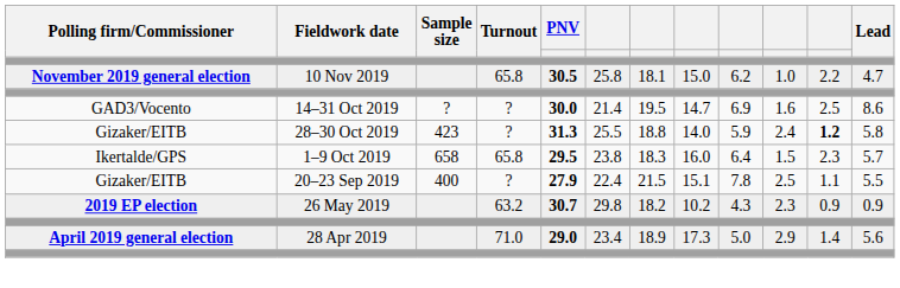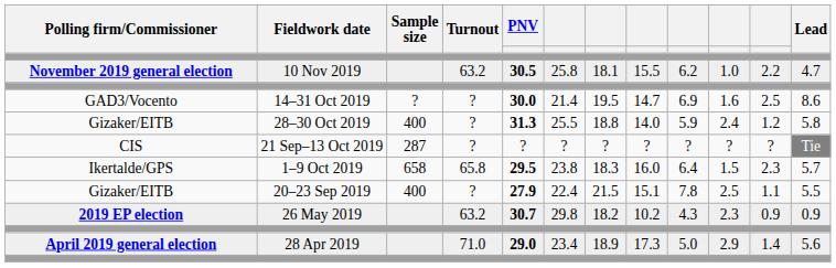10 Nov 2019 | Turnout: 65.8 -> 63.2
10 Nov 2019 | column 8: 15.0 -> 15.5
28–30 Oct 2019 | Sample size: 423 -> 400
28–30 Oct 2019 | column 11: bold -> normal
+ row: CIS | 21 Sep–13 Oct 2019 | 287 | ? | ? | ? | ? | ? | ? | ? | ? | Tie
